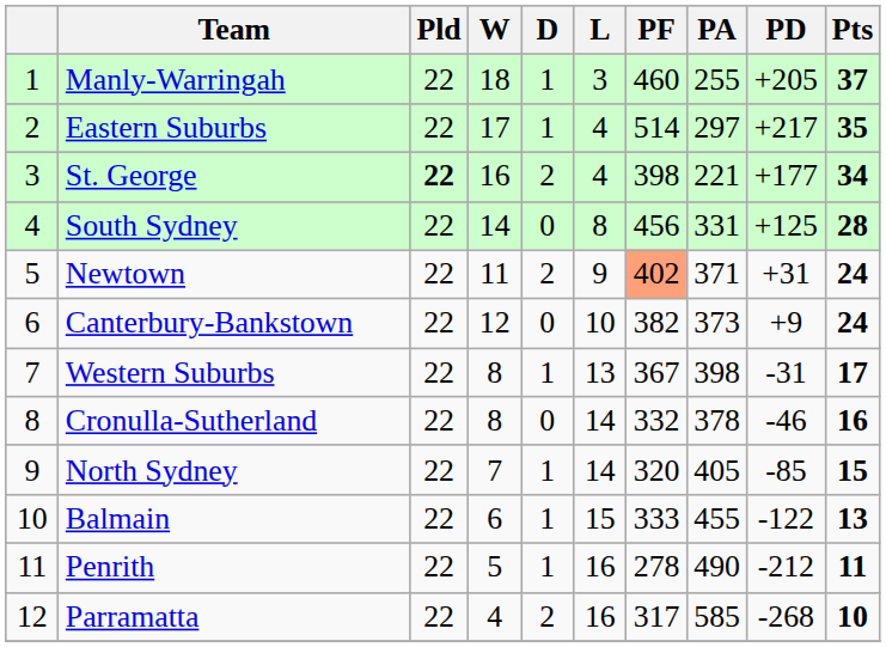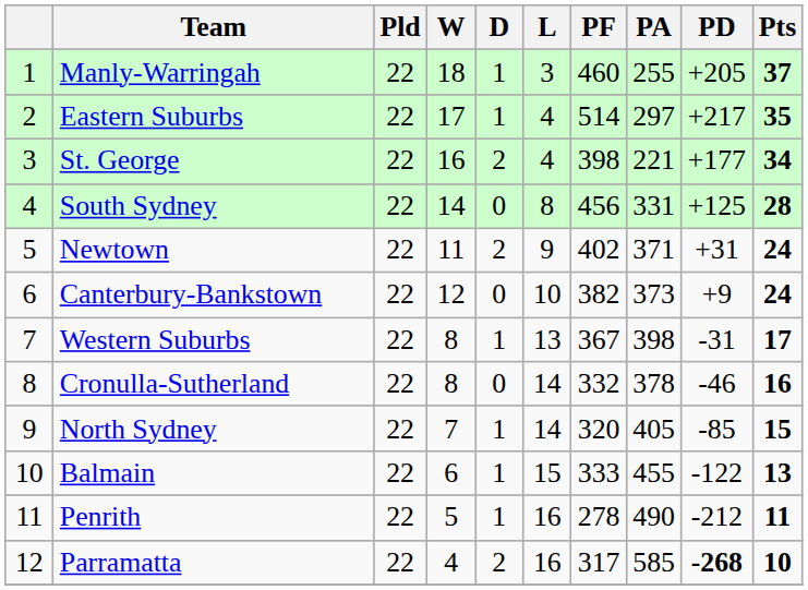St. George | Pld: bold -> normal
Newtown | PF: lightsalmon background -> no background
Parramatta | PD: normal -> bold
